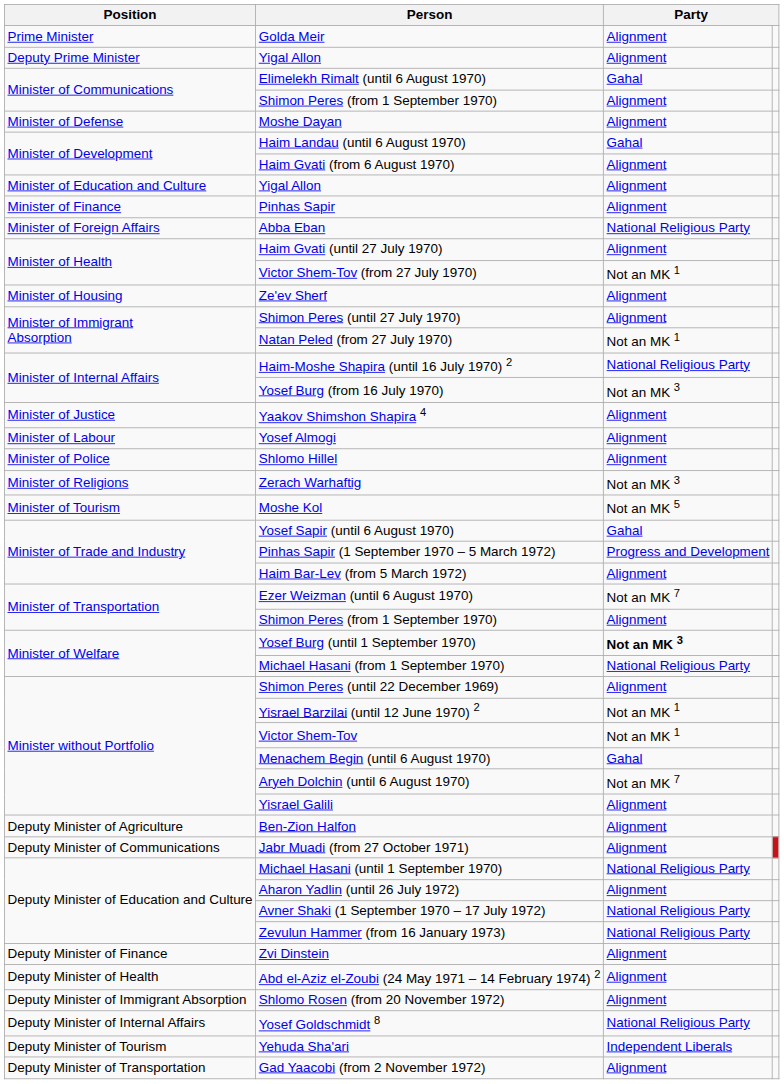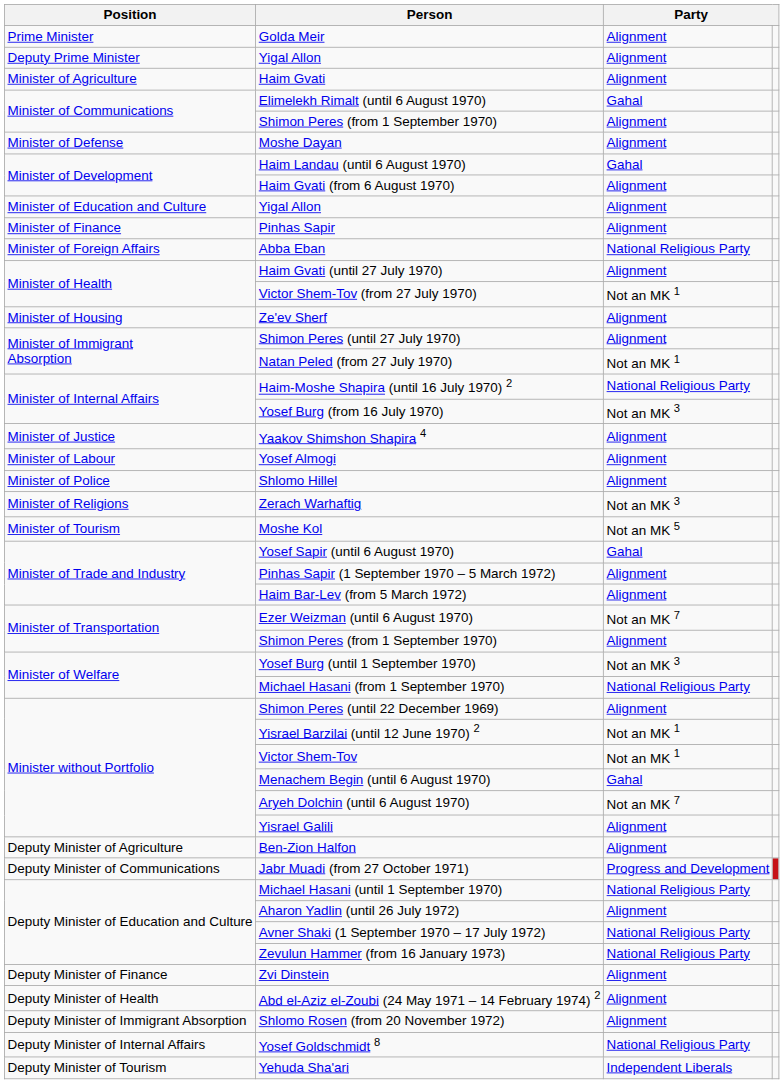+ row: Minister of Agriculture | Haim Gvati | Alignment
Pinhas Sapir (1 September 1970 – 5 March 1972) | column 3: Progress and Development -> Alignment
Yosef Burg (until 1 September 1970) | column 3: bold -> normal
Jabr Muadi (from 27 October 1971) | column 3: Alignment -> Progress and Development
- row: Deputy Minister of Transportation | Gad Yaacobi (from 2 November 1972) | Alignment
